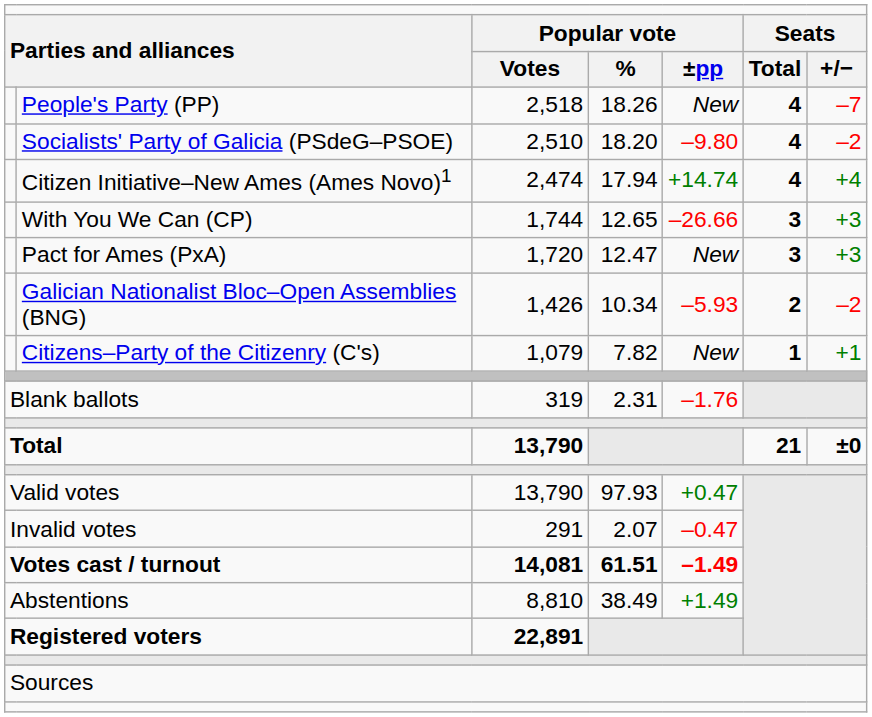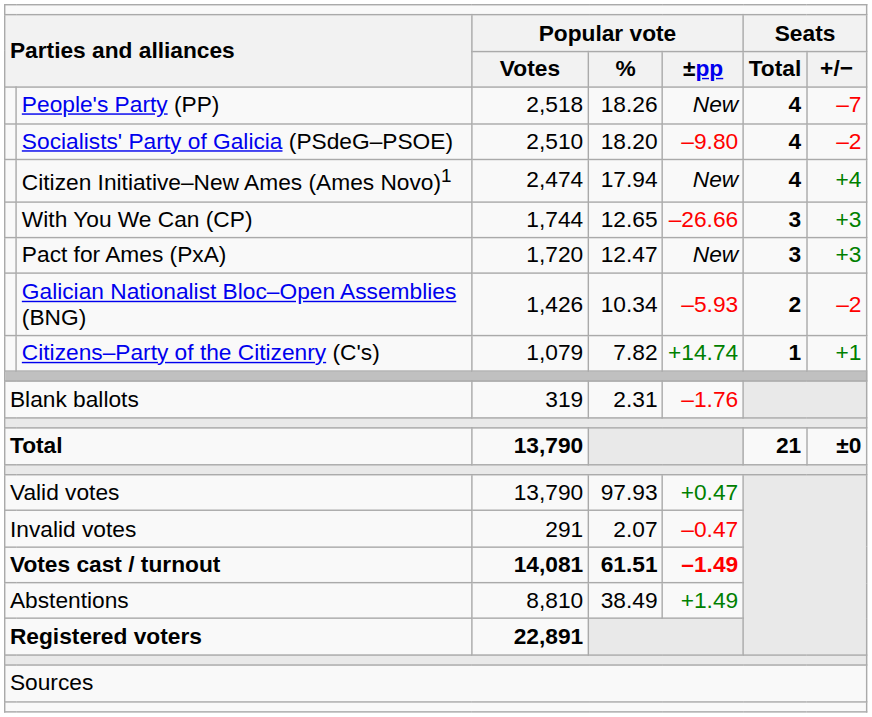Citizen Initiative–New Ames (Ames Novo)1 | column 5: +14.74 -> New
Citizens–Party of the Citizenry (C's) | column 5: New -> +14.74
